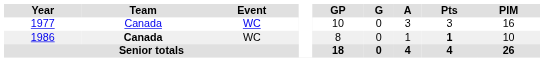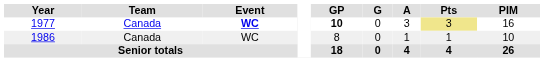1977 | Event: normal -> bold
1977 | GP: normal -> bold
1977 | Pts: no background -> khaki background
1986 | Team: bold -> normal
1986 | Pts: bold -> normal
